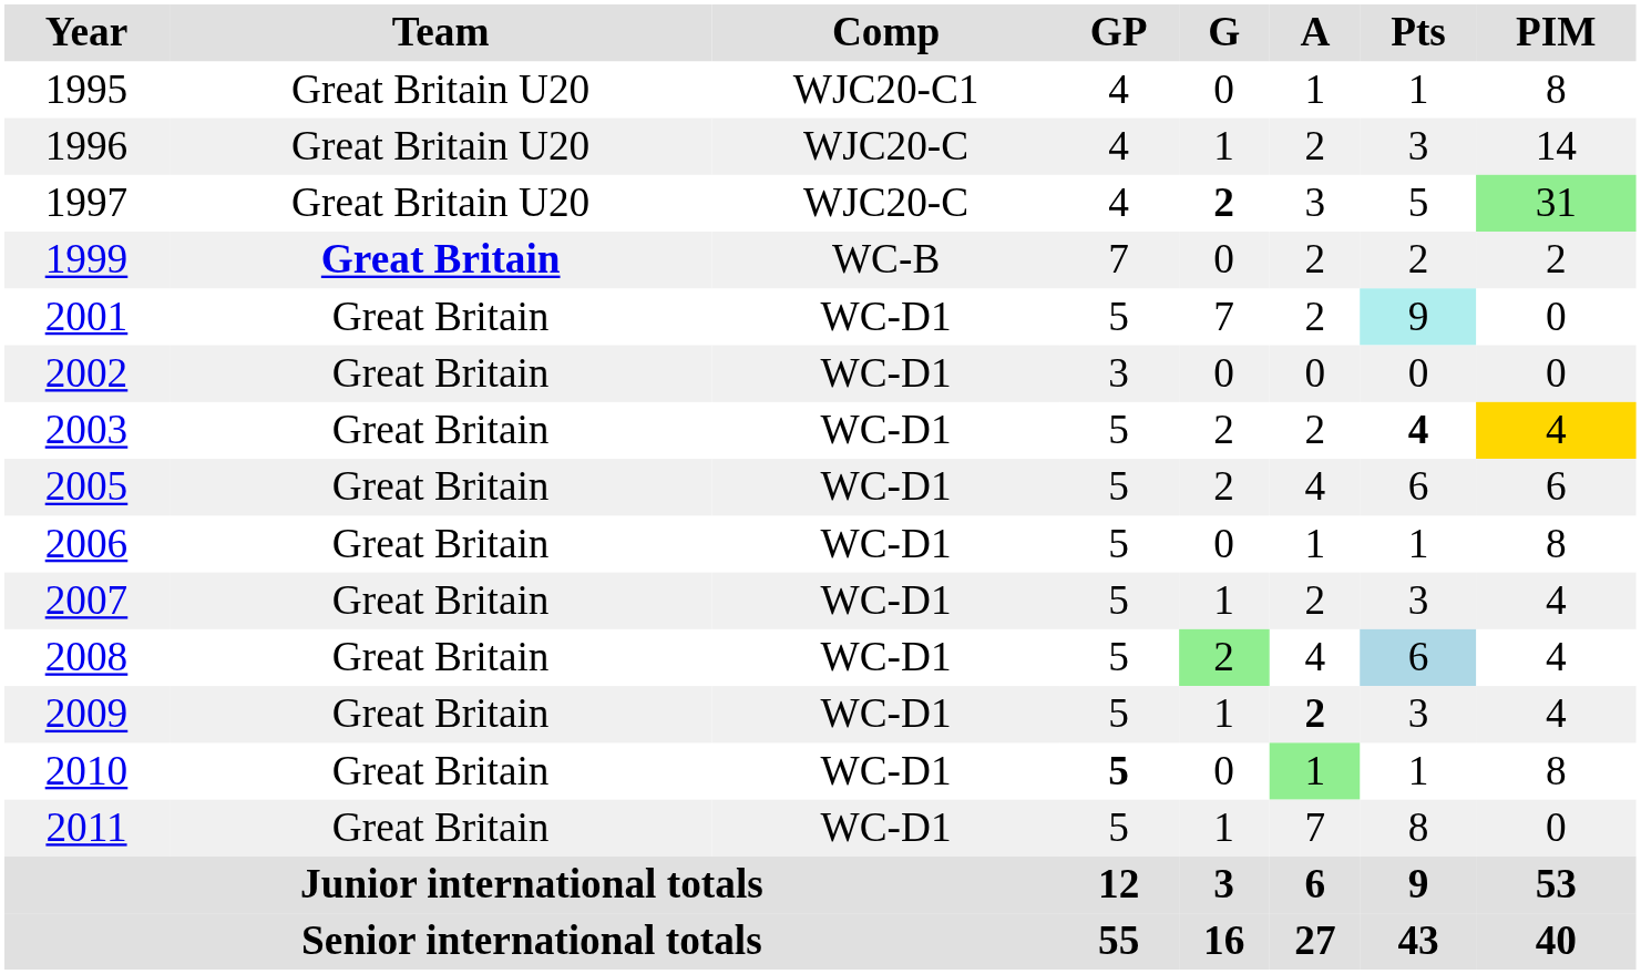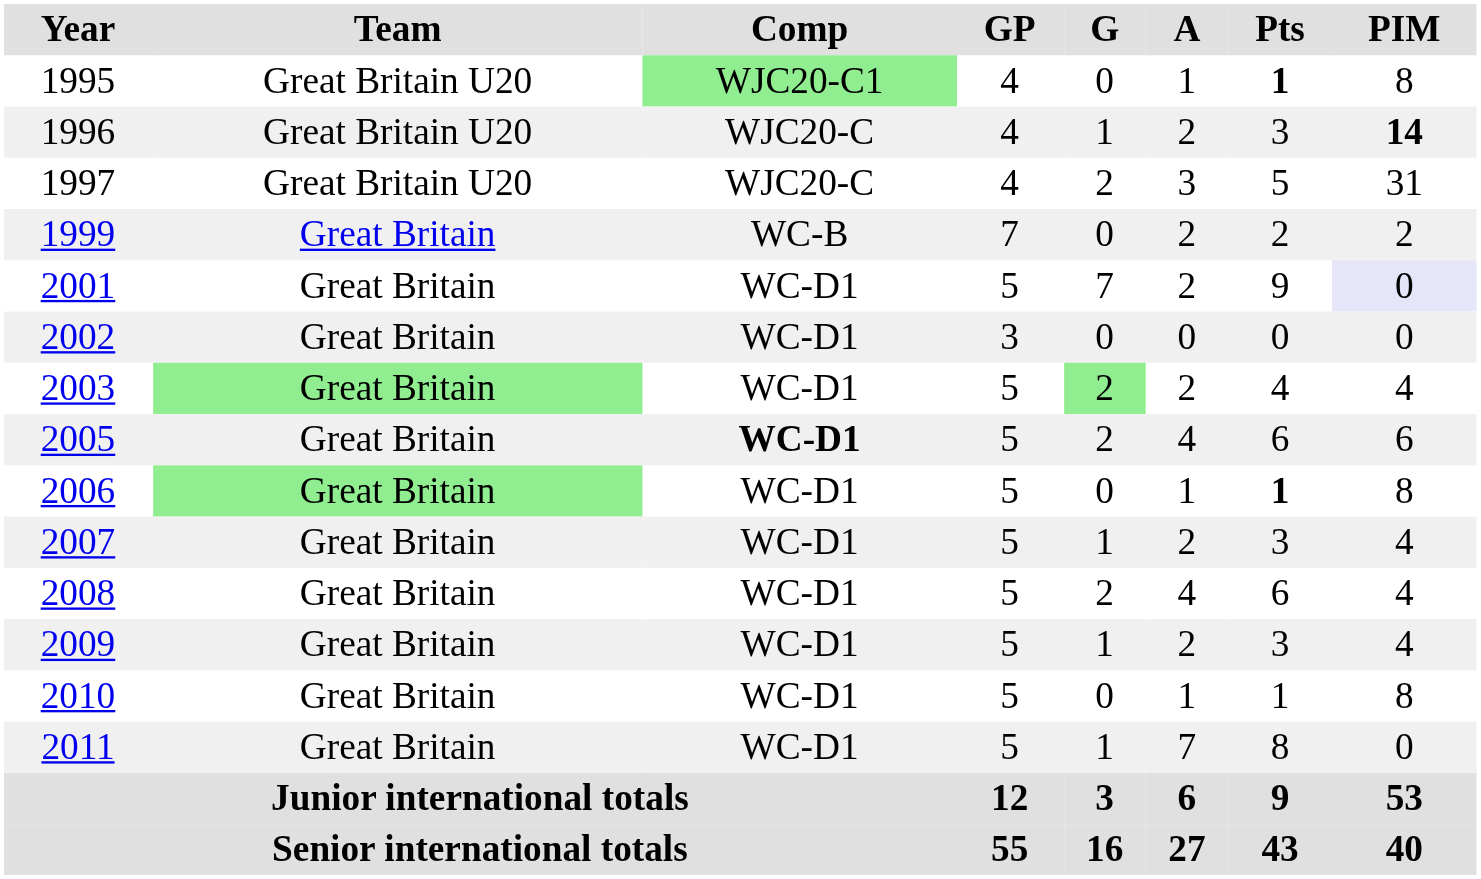1995 | Comp: no background -> lightgreen background
1995 | Pts: normal -> bold
1996 | PIM: normal -> bold
1997 | G: bold -> normal
1997 | PIM: lightgreen background -> no background
1999 | Team: bold -> normal
2001 | Pts: paleturquoise background -> no background
2001 | PIM: no background -> lavender background
2003 | Team: no background -> lightgreen background
2003 | G: no background -> lightgreen background
2003 | Pts: bold -> normal
2003 | PIM: gold background -> no background
2005 | Comp: normal -> bold
2006 | Team: no background -> lightgreen background
2006 | Pts: normal -> bold
2008 | G: lightgreen background -> no background
2008 | Pts: lightblue background -> no background
2009 | A: bold -> normal
2010 | GP: bold -> normal
2010 | A: lightgreen background -> no background
